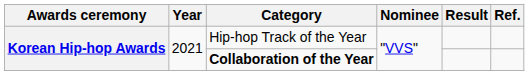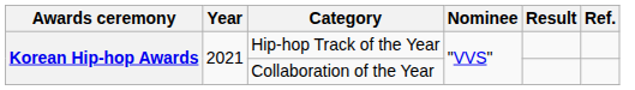Collaboration of the Year | Category: bold -> normal
